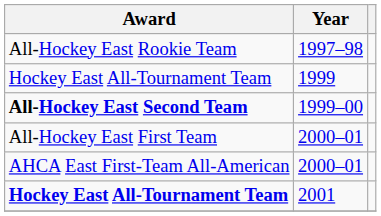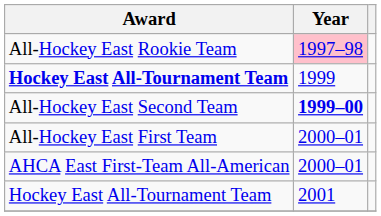row 2 | Year: no background -> pink background
row 3 | Award: normal -> bold
row 4 | Award: bold -> normal
row 4 | Year: normal -> bold
row 7 | Award: bold -> normal
